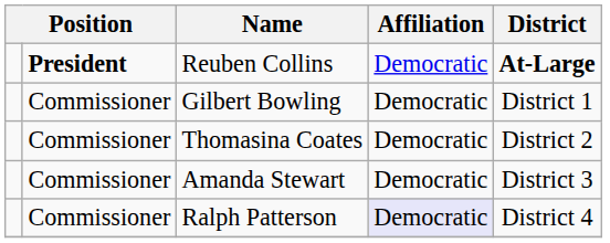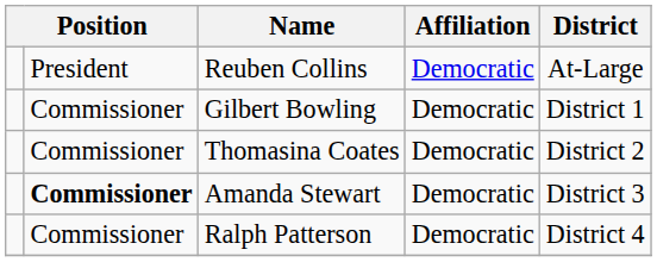Reuben Collins | column 2: bold -> normal
Reuben Collins | District: bold -> normal
Amanda Stewart | column 2: normal -> bold
Ralph Patterson | Affiliation: lavender background -> no background
